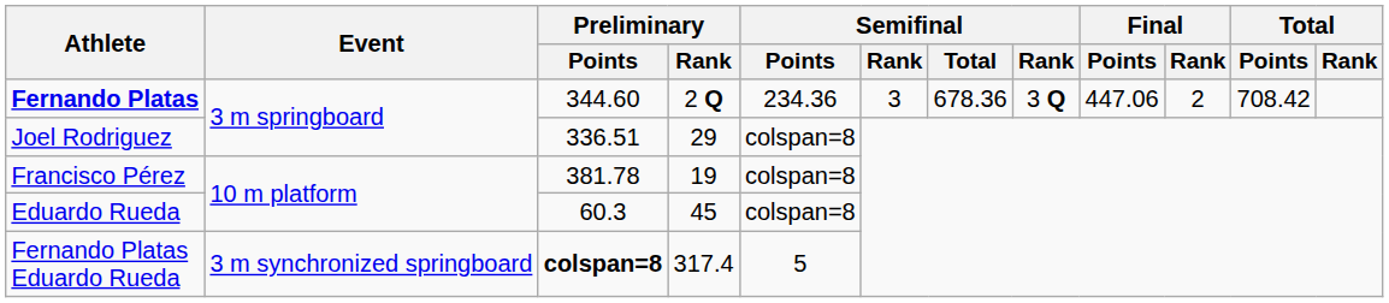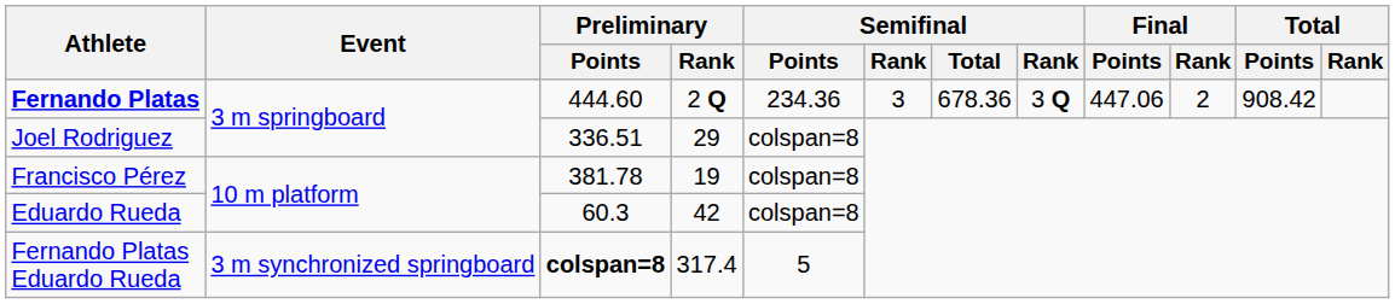Fernando Platas | Preliminary / Points: 344.60 -> 444.60
Fernando Platas | Total / Points: 708.42 -> 908.42
Eduardo Rueda | Preliminary / Rank: 45 -> 42
